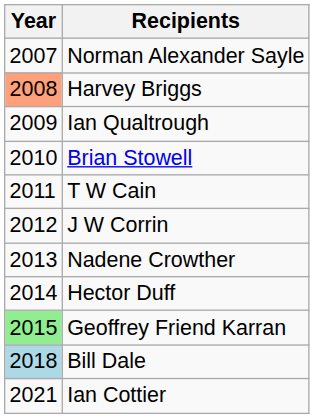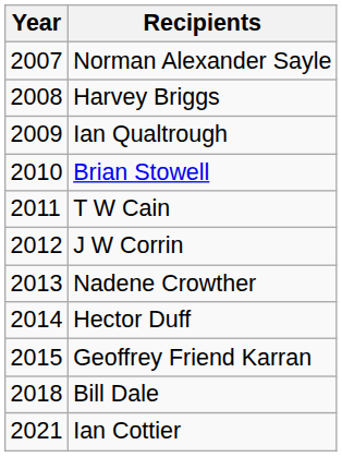Harvey Briggs | Year: lightsalmon background -> no background
Geoffrey Friend Karran | Year: lightgreen background -> no background
Bill Dale | Year: lightblue background -> no background
